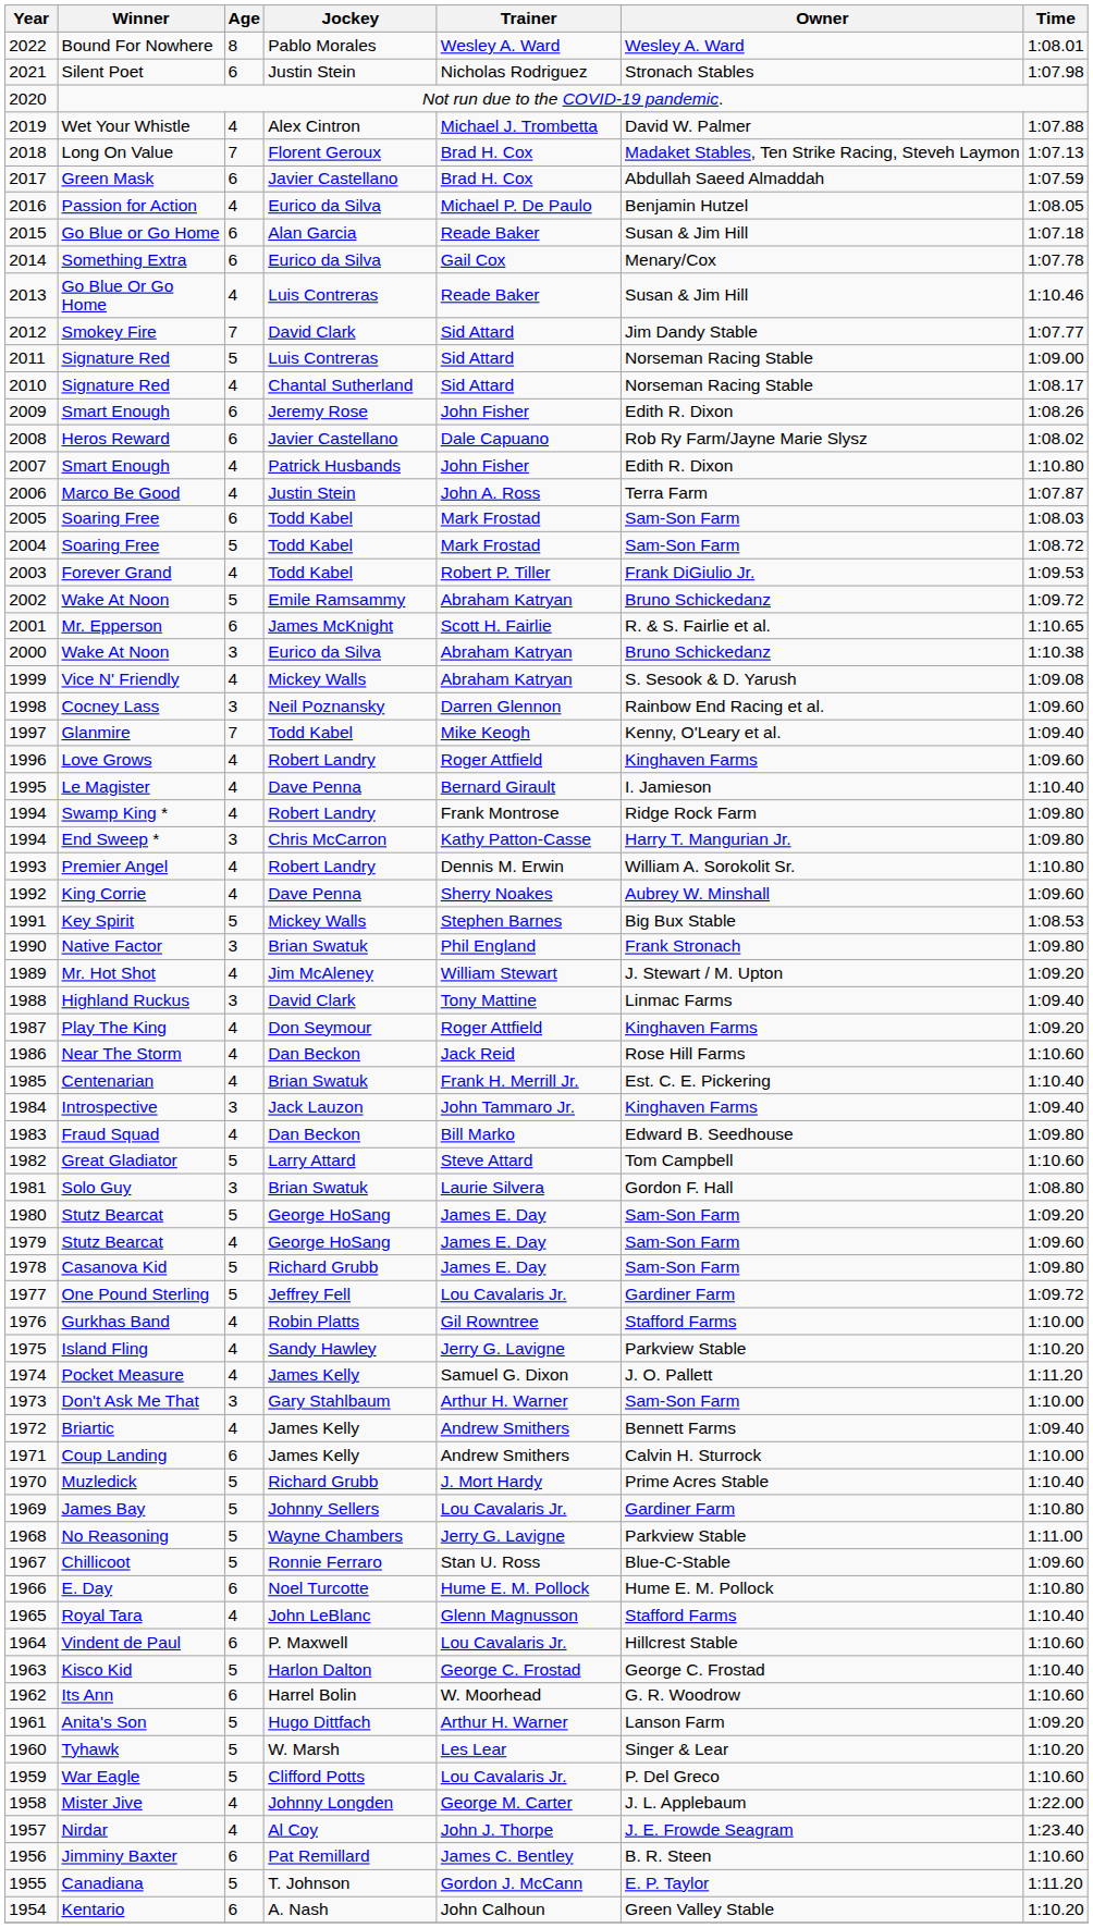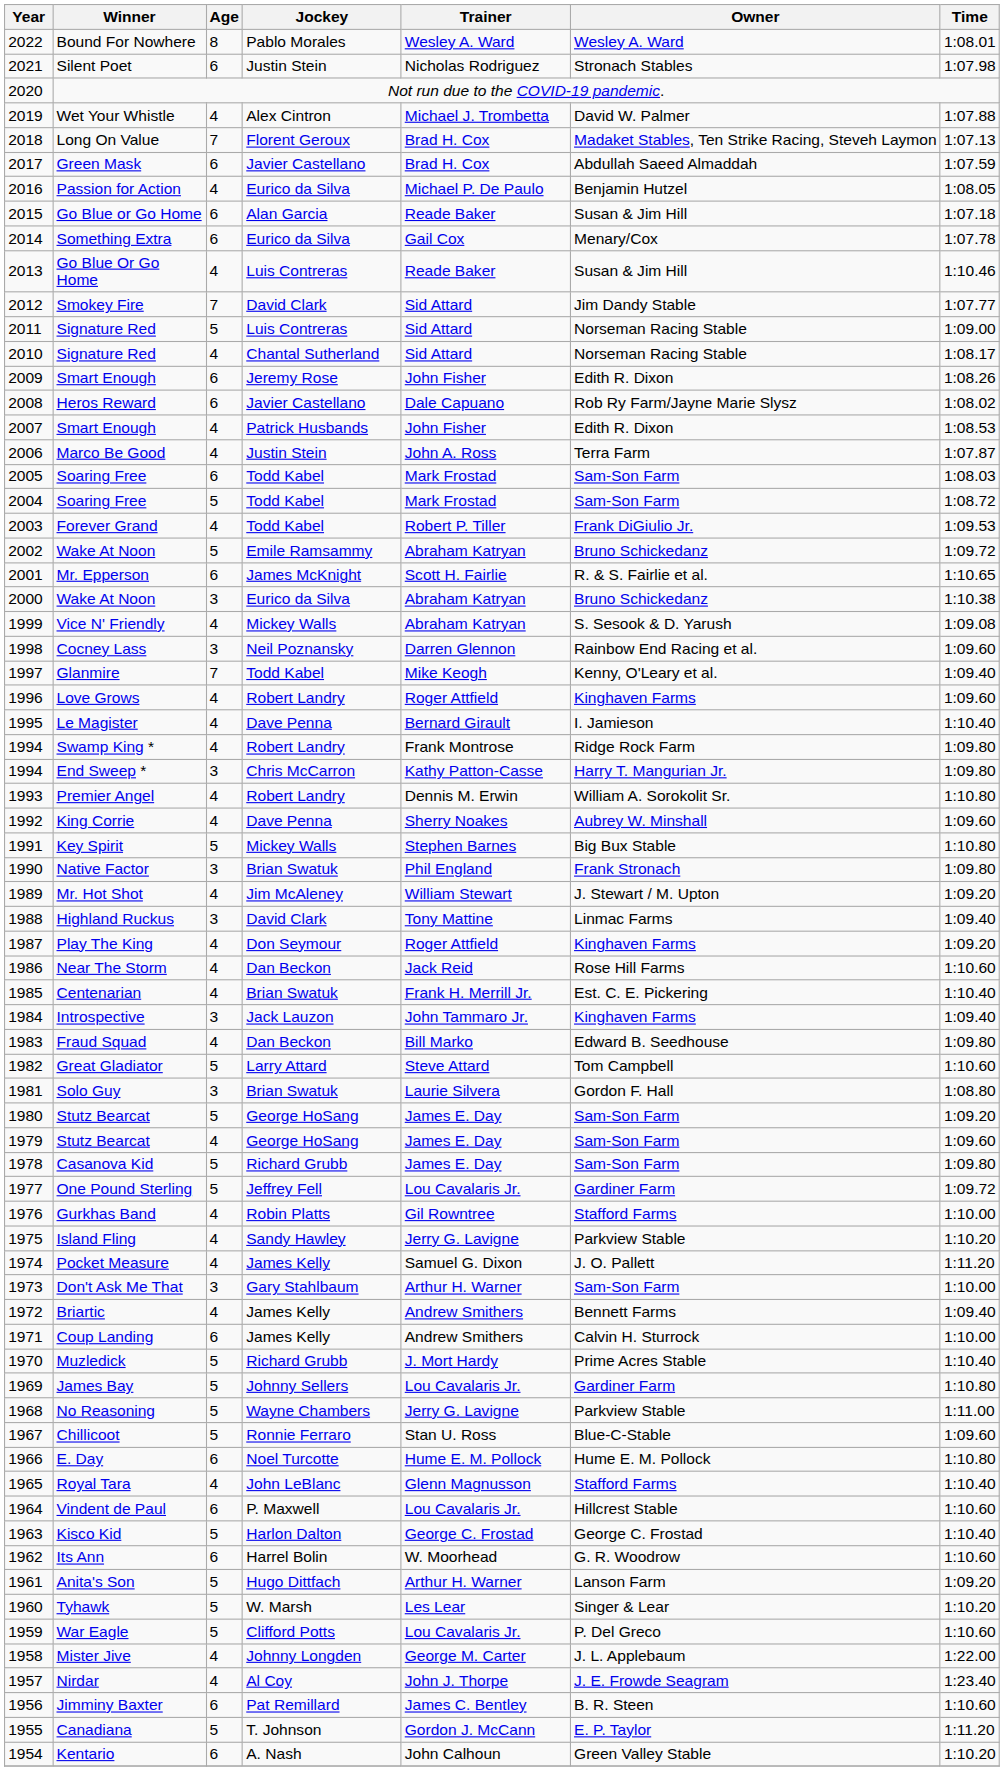2007 / Smart Enough | Time: 1:10.80 -> 1:08.53
Key Spirit | Time: 1:08.53 -> 1:10.80
